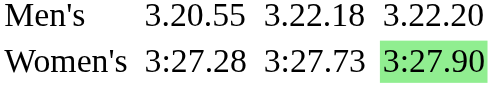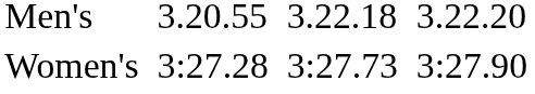Women's | column 4: lightgreen background -> no background
